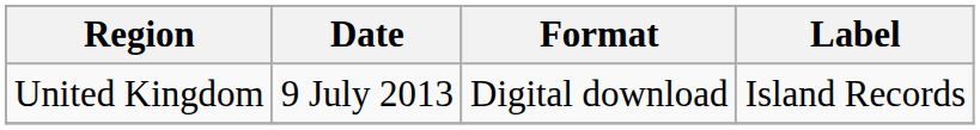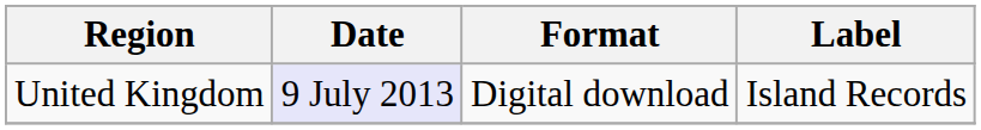United Kingdom | Date: no background -> lavender background
